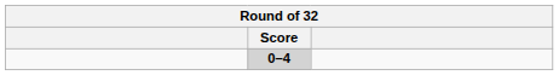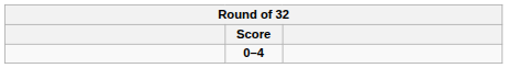row 3 | Score: lightgrey background -> no background
